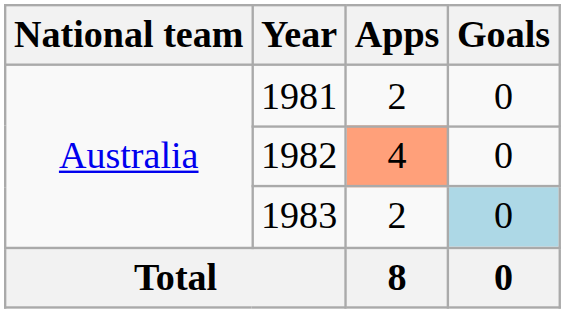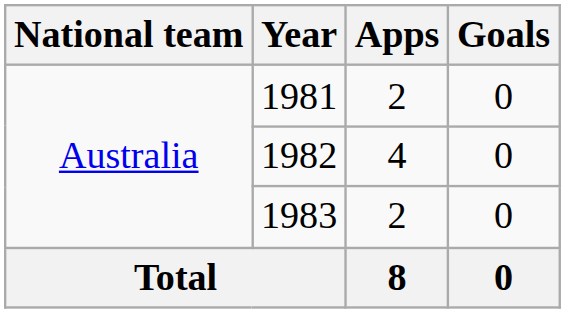1982 | Apps: lightsalmon background -> no background
1983 | Goals: lightblue background -> no background
